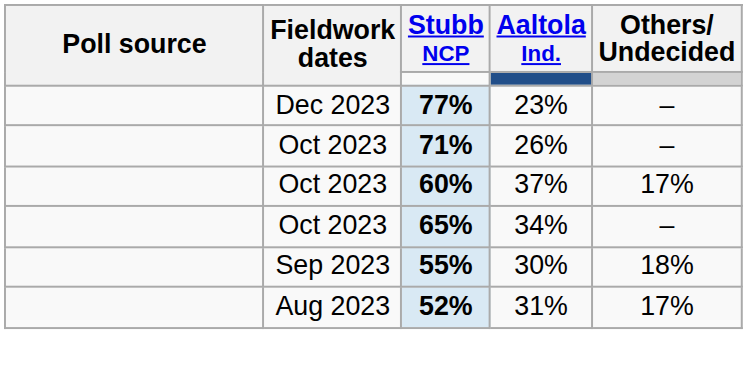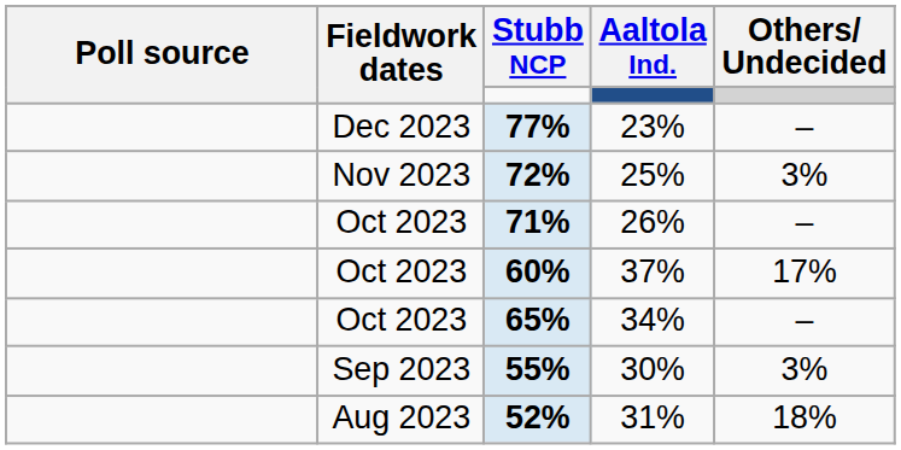+ row: Nov 2023 | 72% | 25% | 3%
55% | Others/ Undecided: 18% -> 3%
52% | Others/ Undecided: 17% -> 18%
